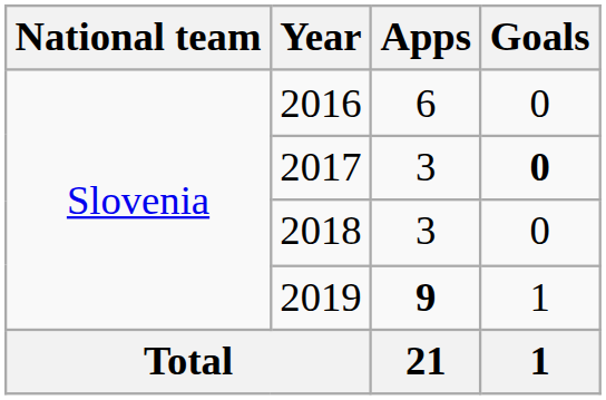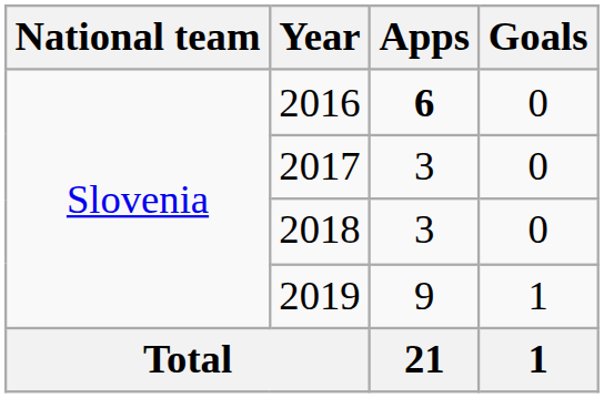2016 | Apps: normal -> bold
2017 | Goals: bold -> normal
2019 | Apps: bold -> normal
